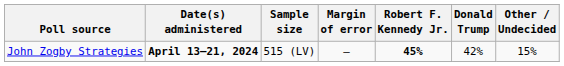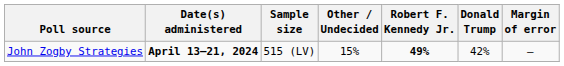columns swapped: Margin of error <-> Other / Undecided
John Zogby Strategies | Robert F. Kennedy Jr.: 45% -> 49%
